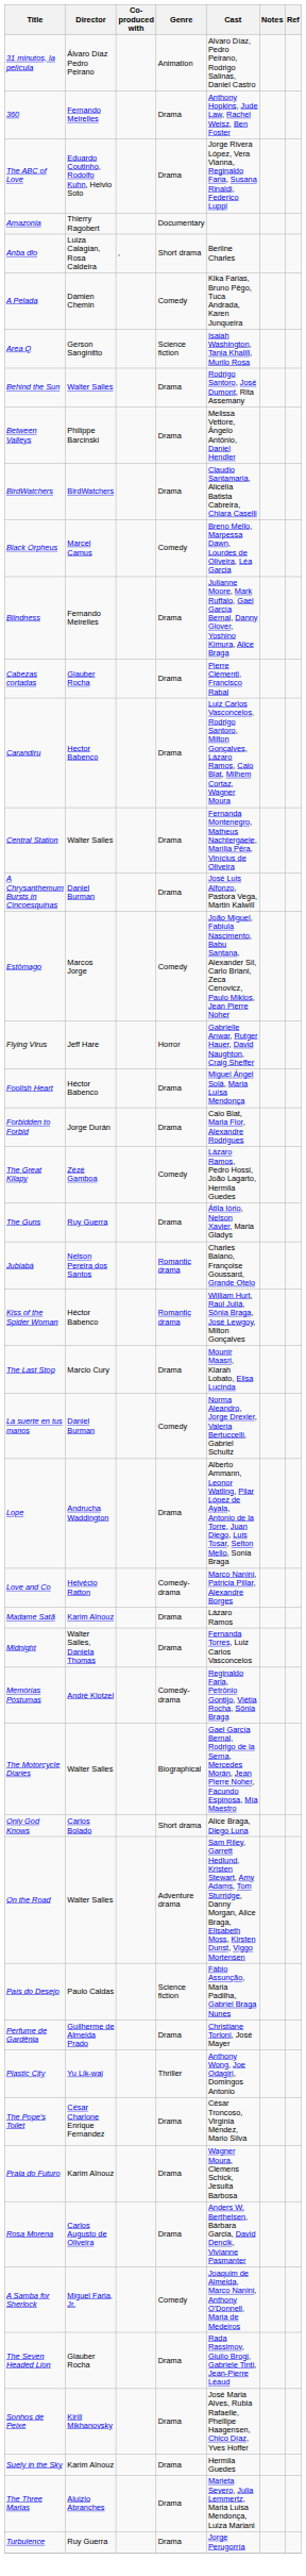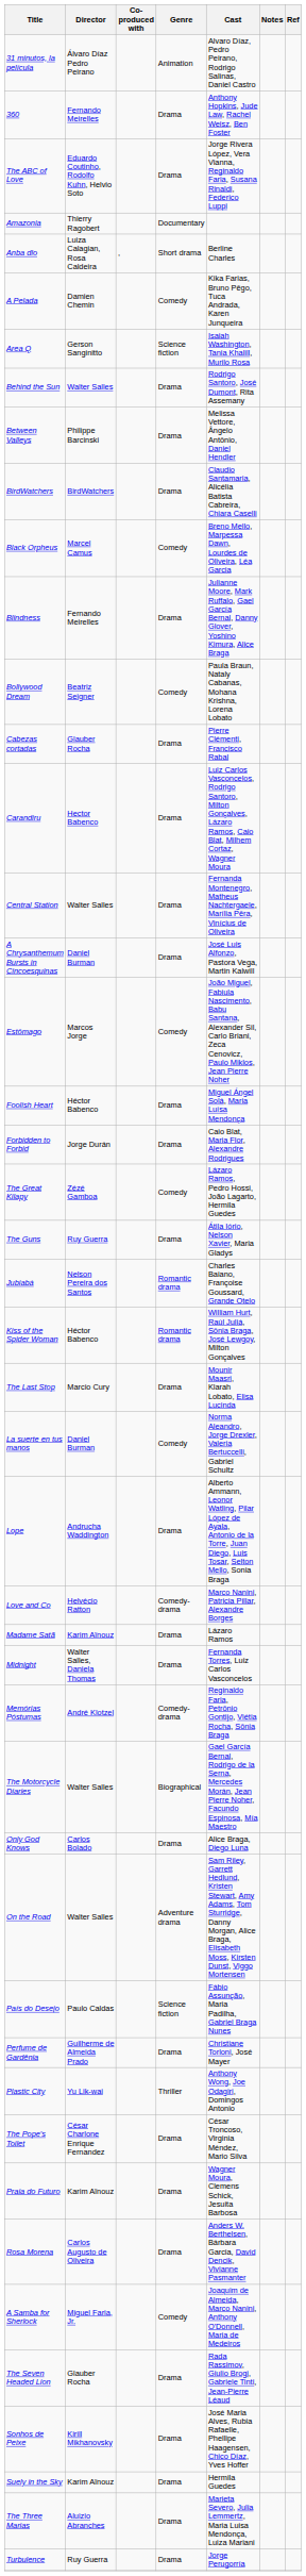+ row: Bollywood Dream | Beatriz Seigner | Comedy | Paula Braun, Nataly Cabanas, Mohana Krishna, Lorena Lobato
- row: Flying Virus | Jeff Hare | Horror | Gabrielle Anwar, Rutger Hauer, David Naughton, Craig Sheffer
Only God Knows | Genre: Short drama -> Drama
